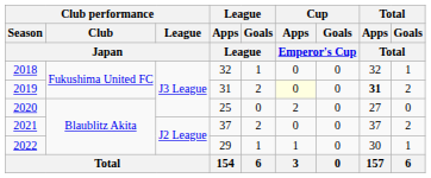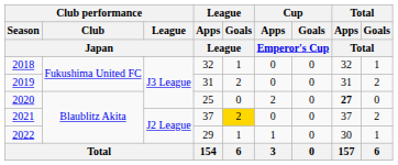2019 | Cup / Apps / Emperor's Cup: lightyellow background -> no background
2019 | Total / Apps / Total: bold -> normal
2020 | Total / Apps / Total: normal -> bold
2021 | League / Goals / League: no background -> gold background
